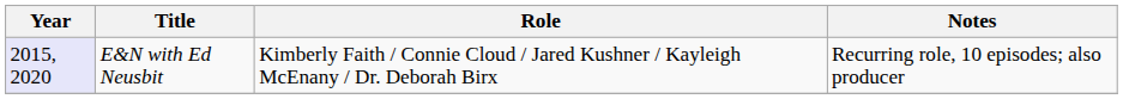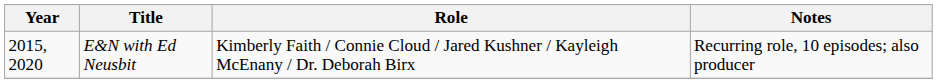E&N with Ed Neusbit | Year: lavender background -> no background
